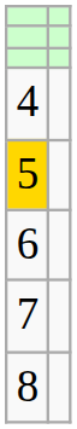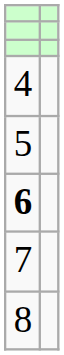row 5 | column 1: gold background -> no background
row 6 | column 1: normal -> bold
